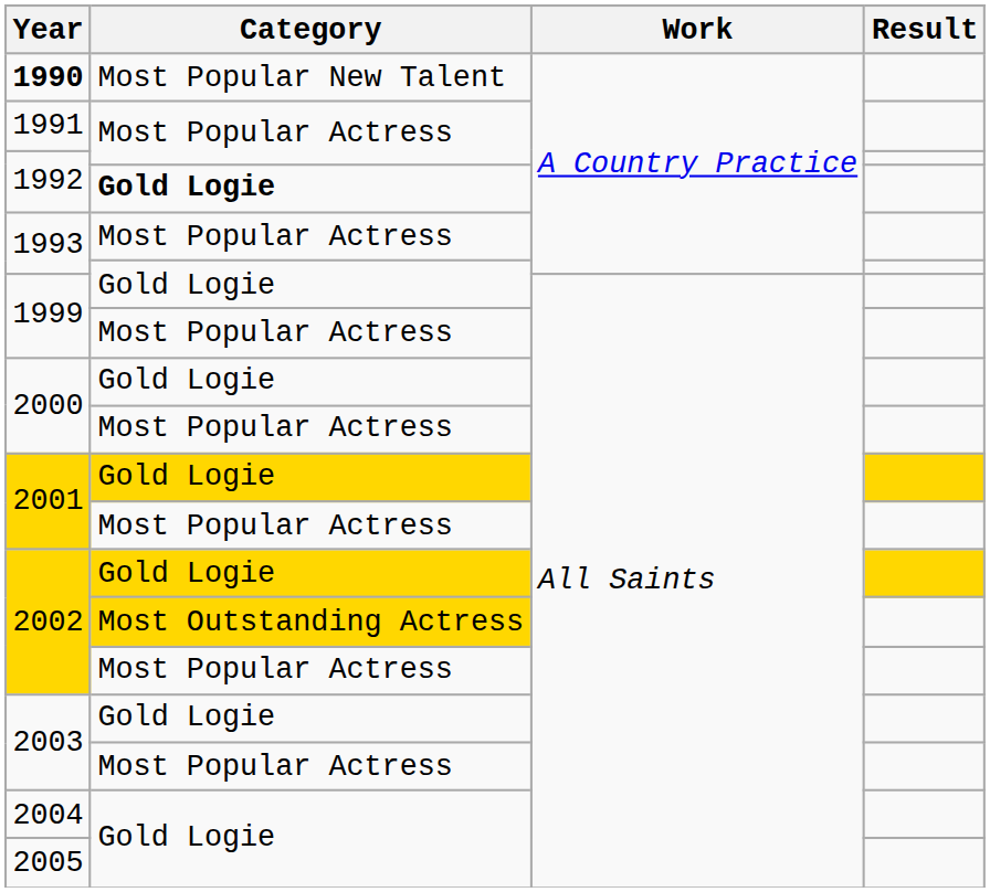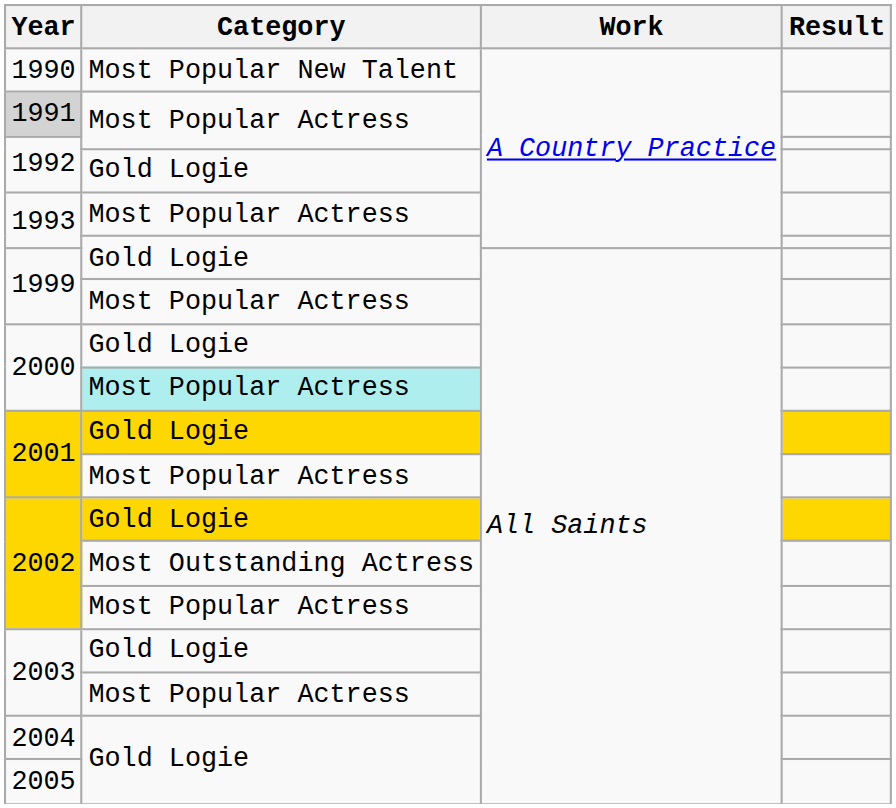1990 | Year: bold -> normal
1991 | Year: no background -> lightgrey background
1992 / Gold Logie | Category: bold -> normal
2000 / Most Popular Actress | Category: no background -> paleturquoise background
2002 / Most Outstanding Actress | Category: gold background -> no background
